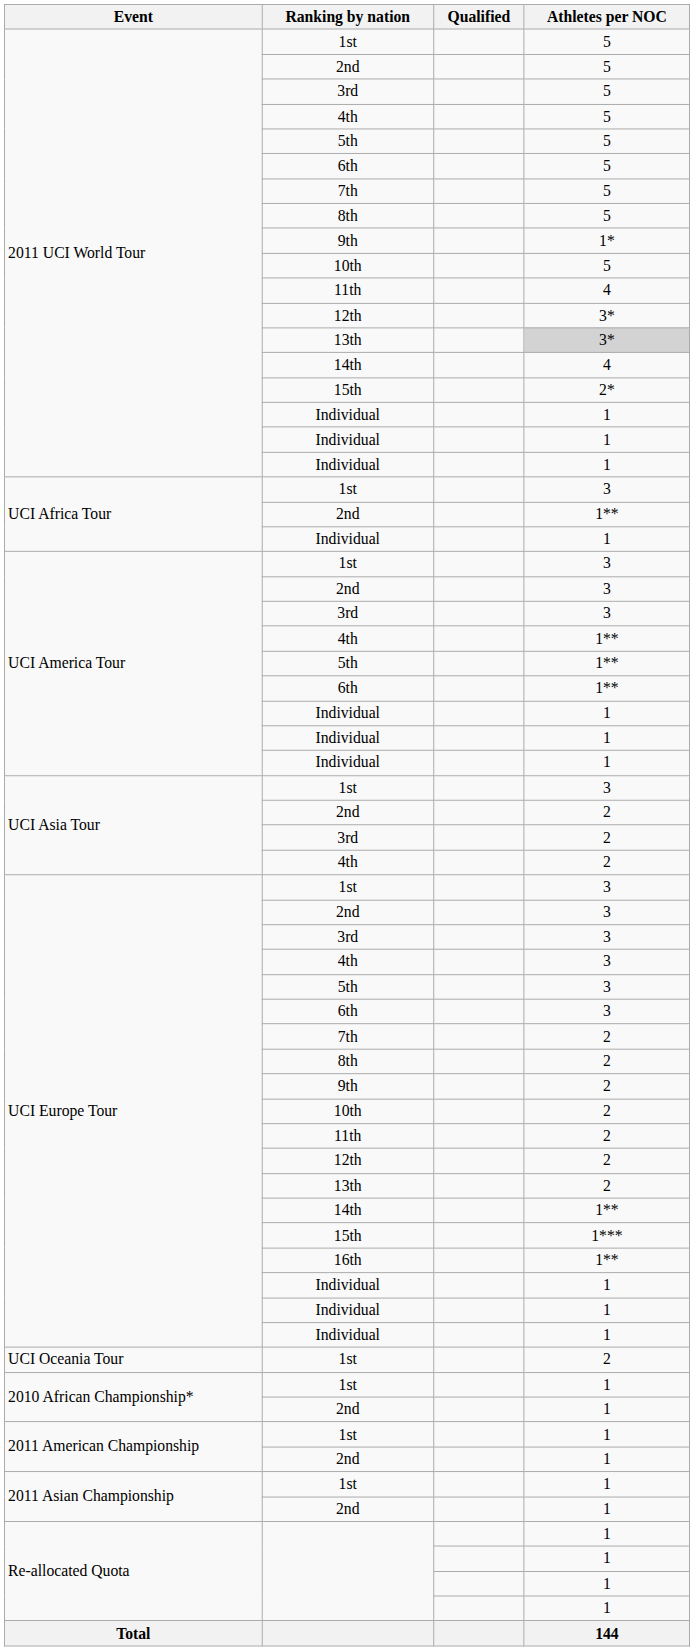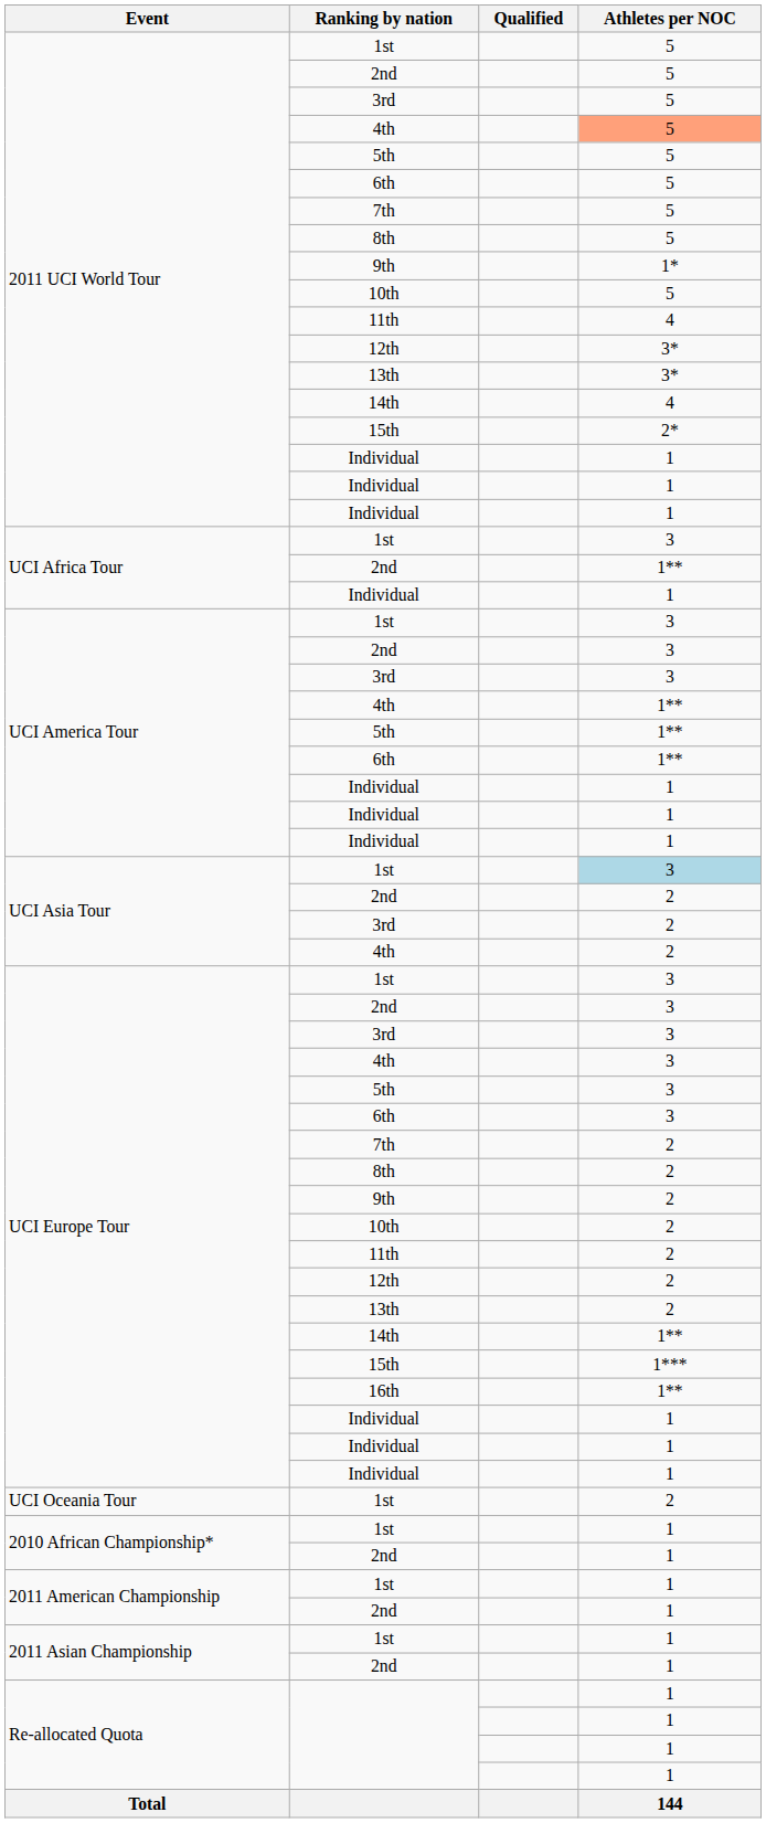2011 UCI World Tour / 4th | Athletes per NOC: no background -> lightsalmon background
2011 UCI World Tour / 13th | Athletes per NOC: lightgrey background -> no background
UCI Asia Tour / 1st | Athletes per NOC: no background -> lightblue background
